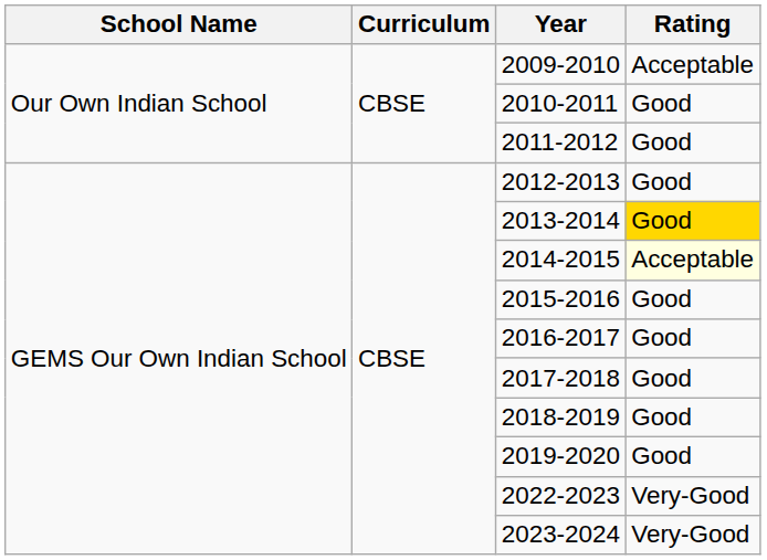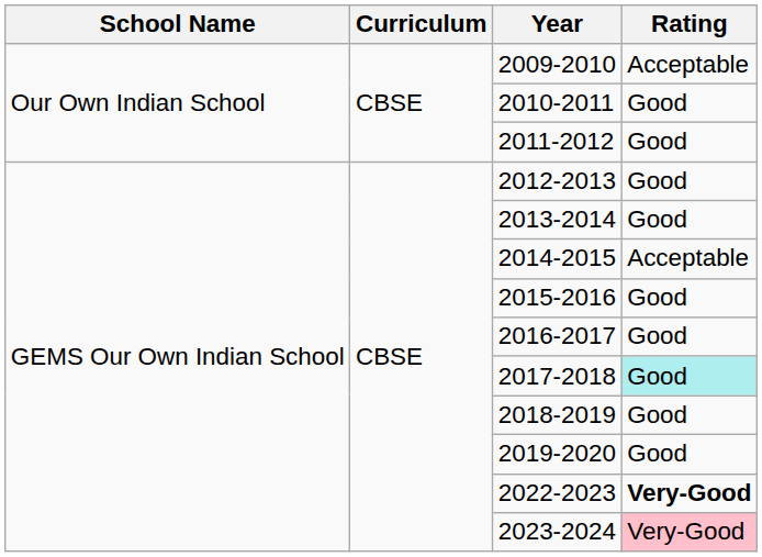2013-2014 | Rating: gold background -> no background
2014-2015 | Rating: lightyellow background -> no background
2017-2018 | Rating: no background -> paleturquoise background
2022-2023 | Rating: normal -> bold
2023-2024 | Rating: no background -> pink background
